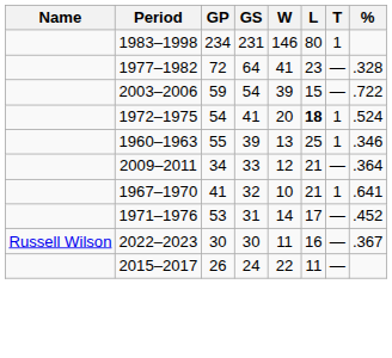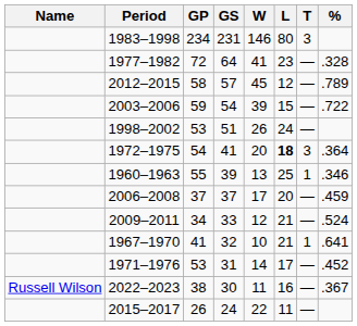1983–1998 | T: 1 -> 3
+ row: 2012–2015 | 58 | 57 | 45 | 12 | — | .789
+ row: 1998–2002 | 53 | 51 | 26 | 24 | —
1972–1975 | T: 1 -> 3
1972–1975 | %: .524 -> .364
+ row: 2006–2008 | 37 | 37 | 17 | 20 | — | .459
2009–2011 | %: .364 -> .524
2022–2023 | GP: 30 -> 38
